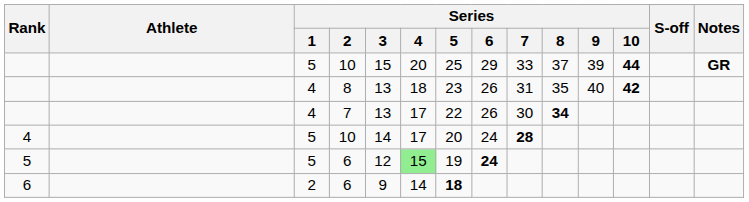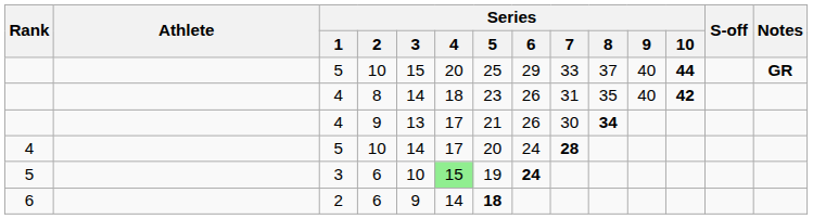row 3 | Series / 9: 39 -> 40
row 4 | Series / 3: 13 -> 14
row 5 | Series / 2: 7 -> 9
row 5 | Series / 5: 22 -> 21
row 7 | Series / 1: 5 -> 3
row 7 | Series / 3: 12 -> 10
